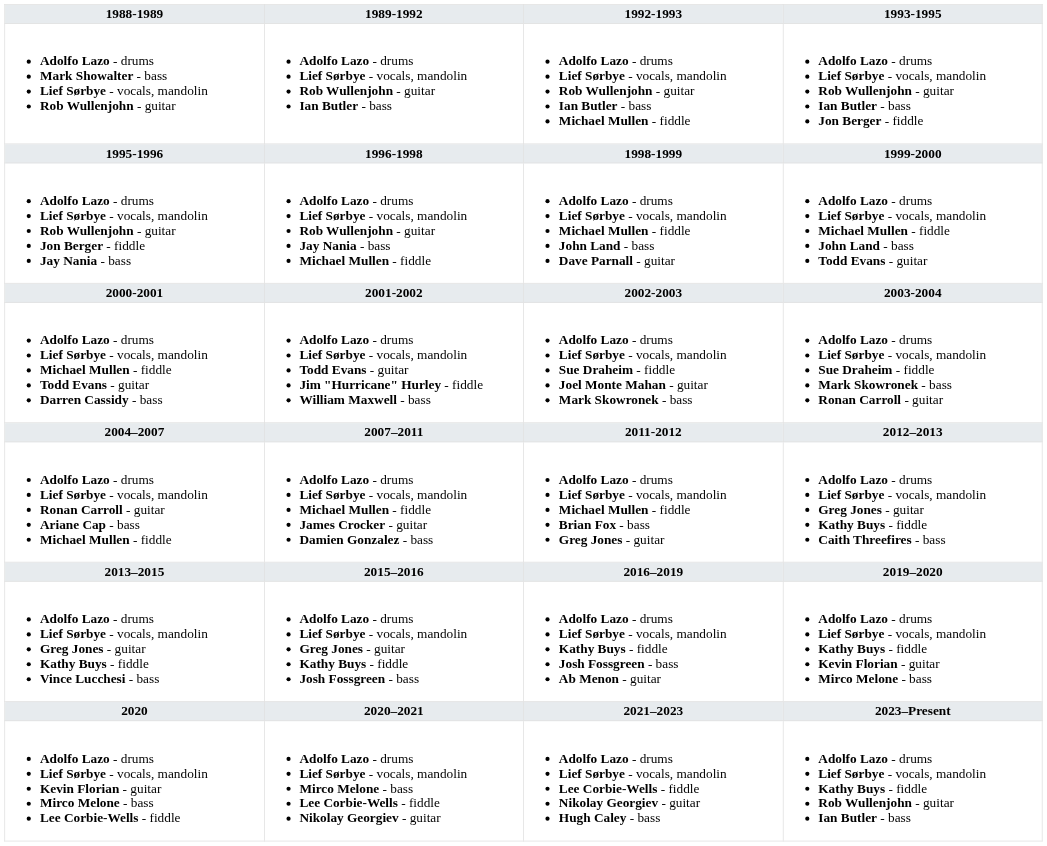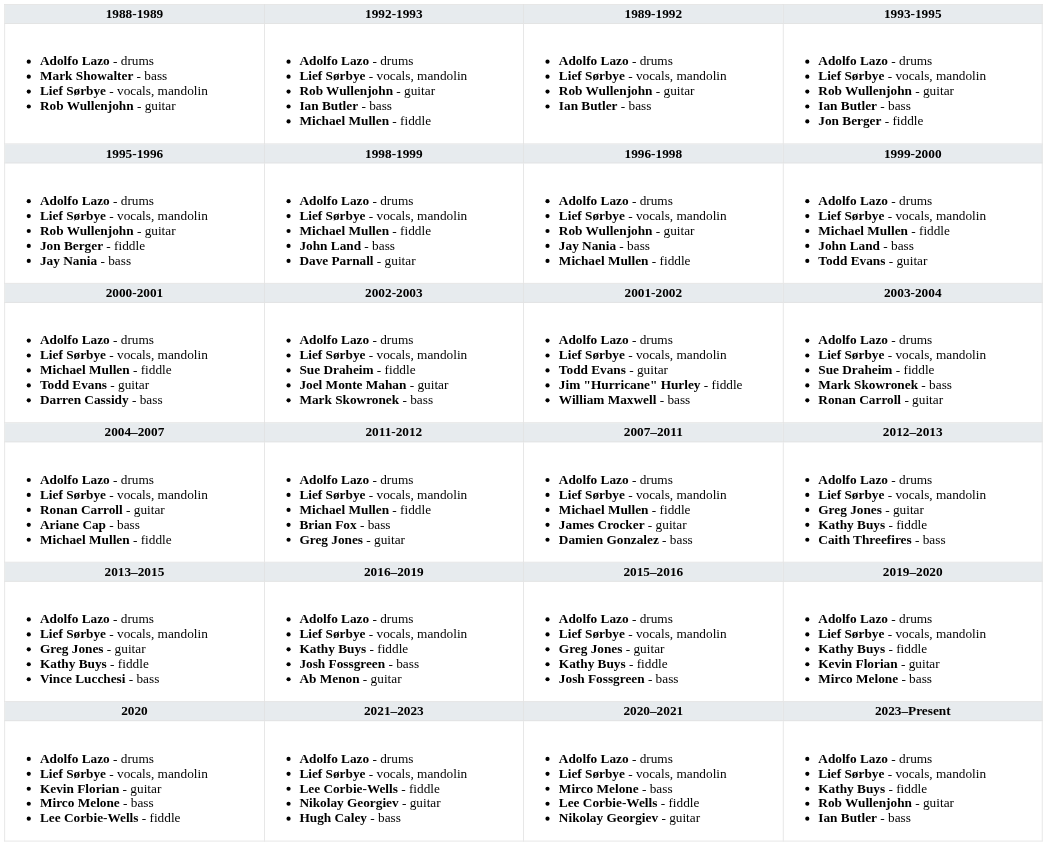columns swapped: 1989-1992 <-> 1992-1993
